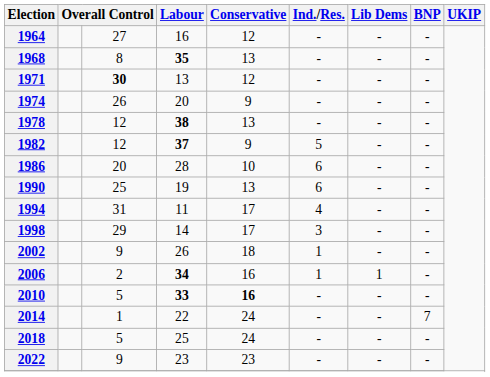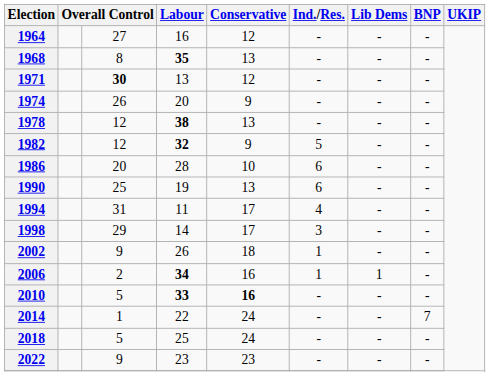1982 | Labour: 37 -> 32
